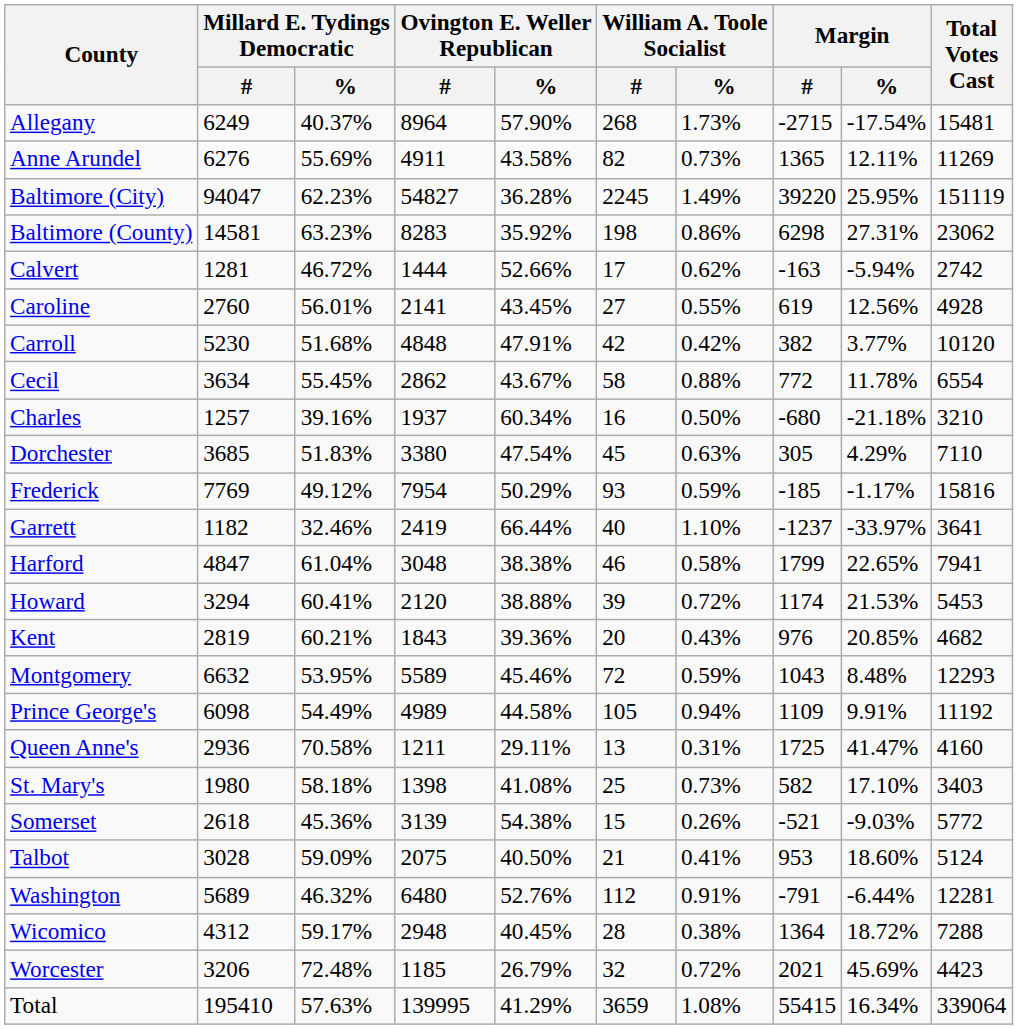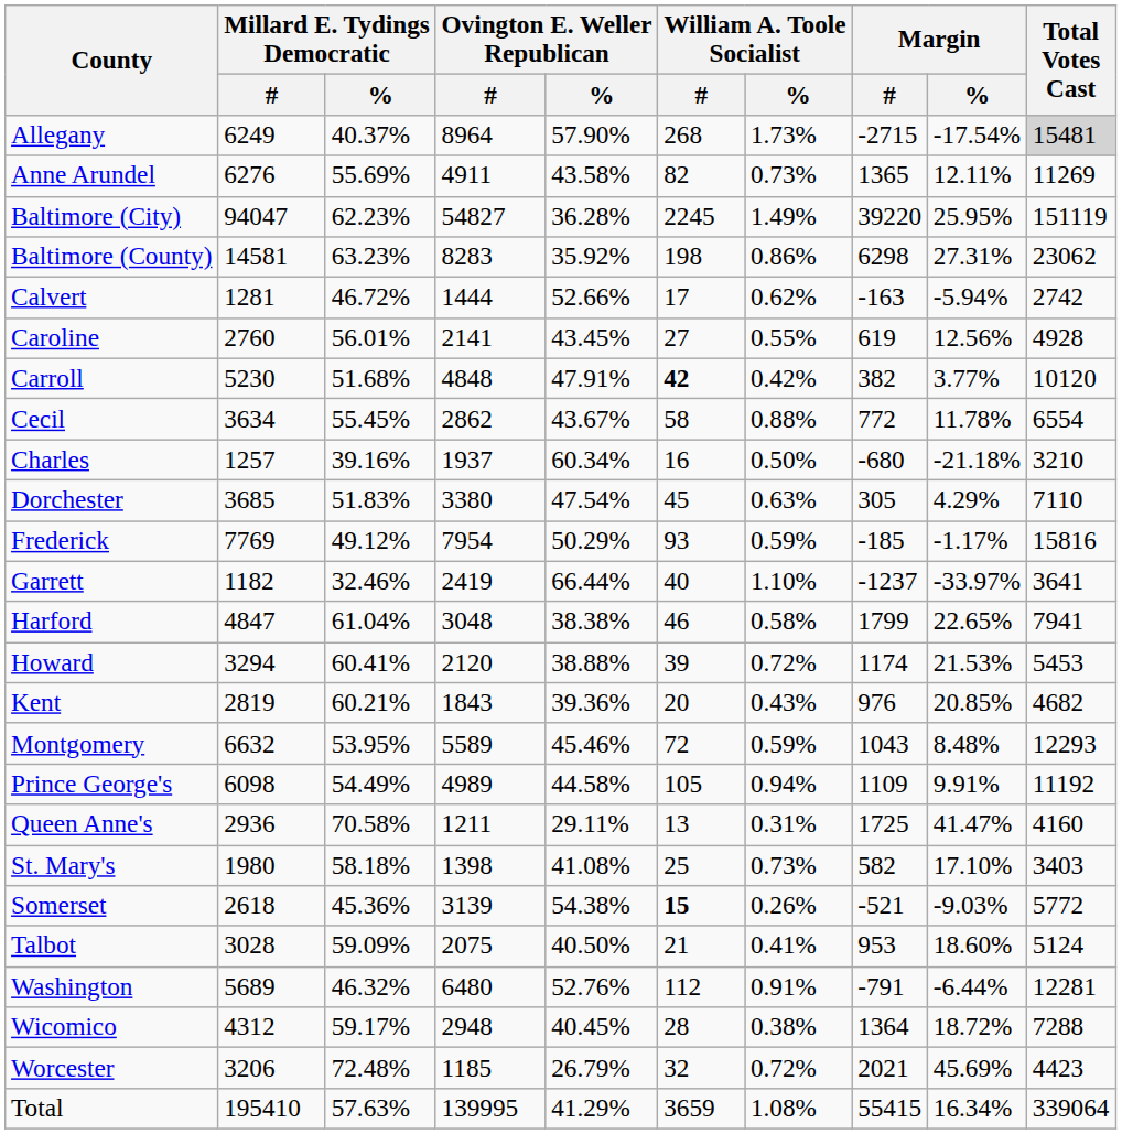Allegany | Total Votes Cast: no background -> lightgrey background
Carroll | William A. Toole Socialist / #: normal -> bold
Somerset | William A. Toole Socialist / #: normal -> bold
